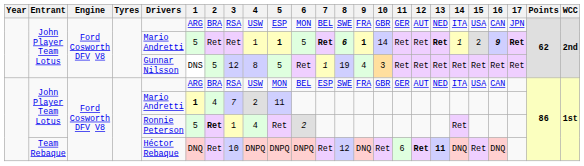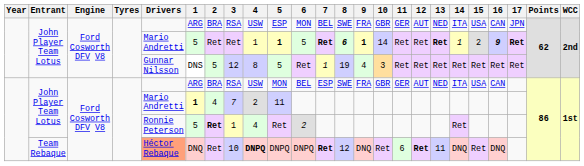Team Rebaque | Drivers: no background -> lightsalmon background
Team Rebaque | 4: normal -> bold
Team Rebaque | 7: normal -> bold
Team Rebaque | 13: bold -> normal
